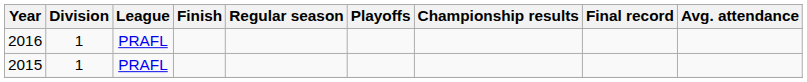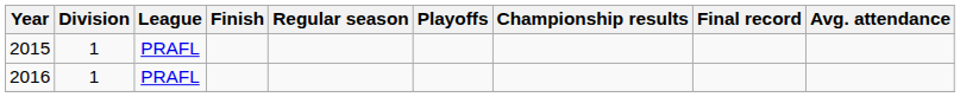rows swapped: 2015 <-> 2016
